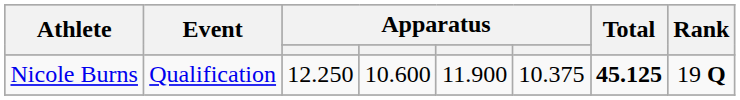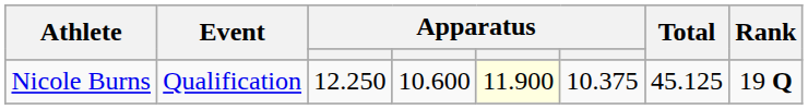Nicole Burns | column 5: no background -> lightyellow background
Nicole Burns | Total: bold -> normal
